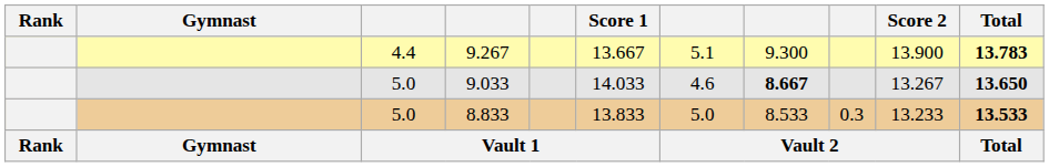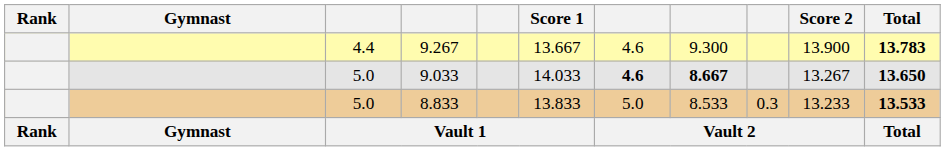9.267 | column 7: 5.1 -> 4.6
9.033 | column 7: normal -> bold
